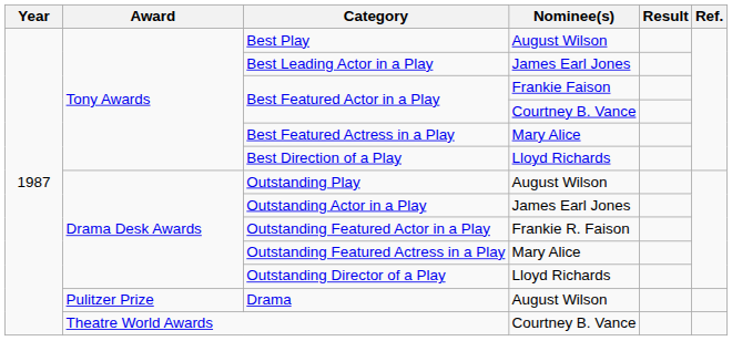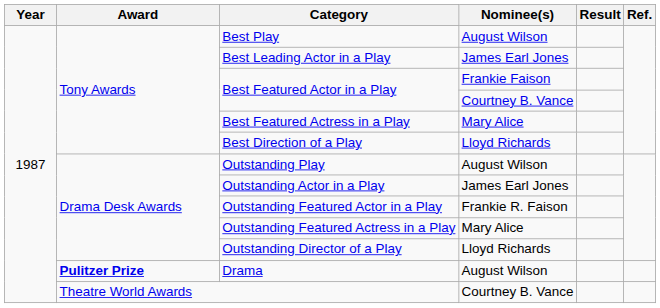Drama | Award: normal -> bold
